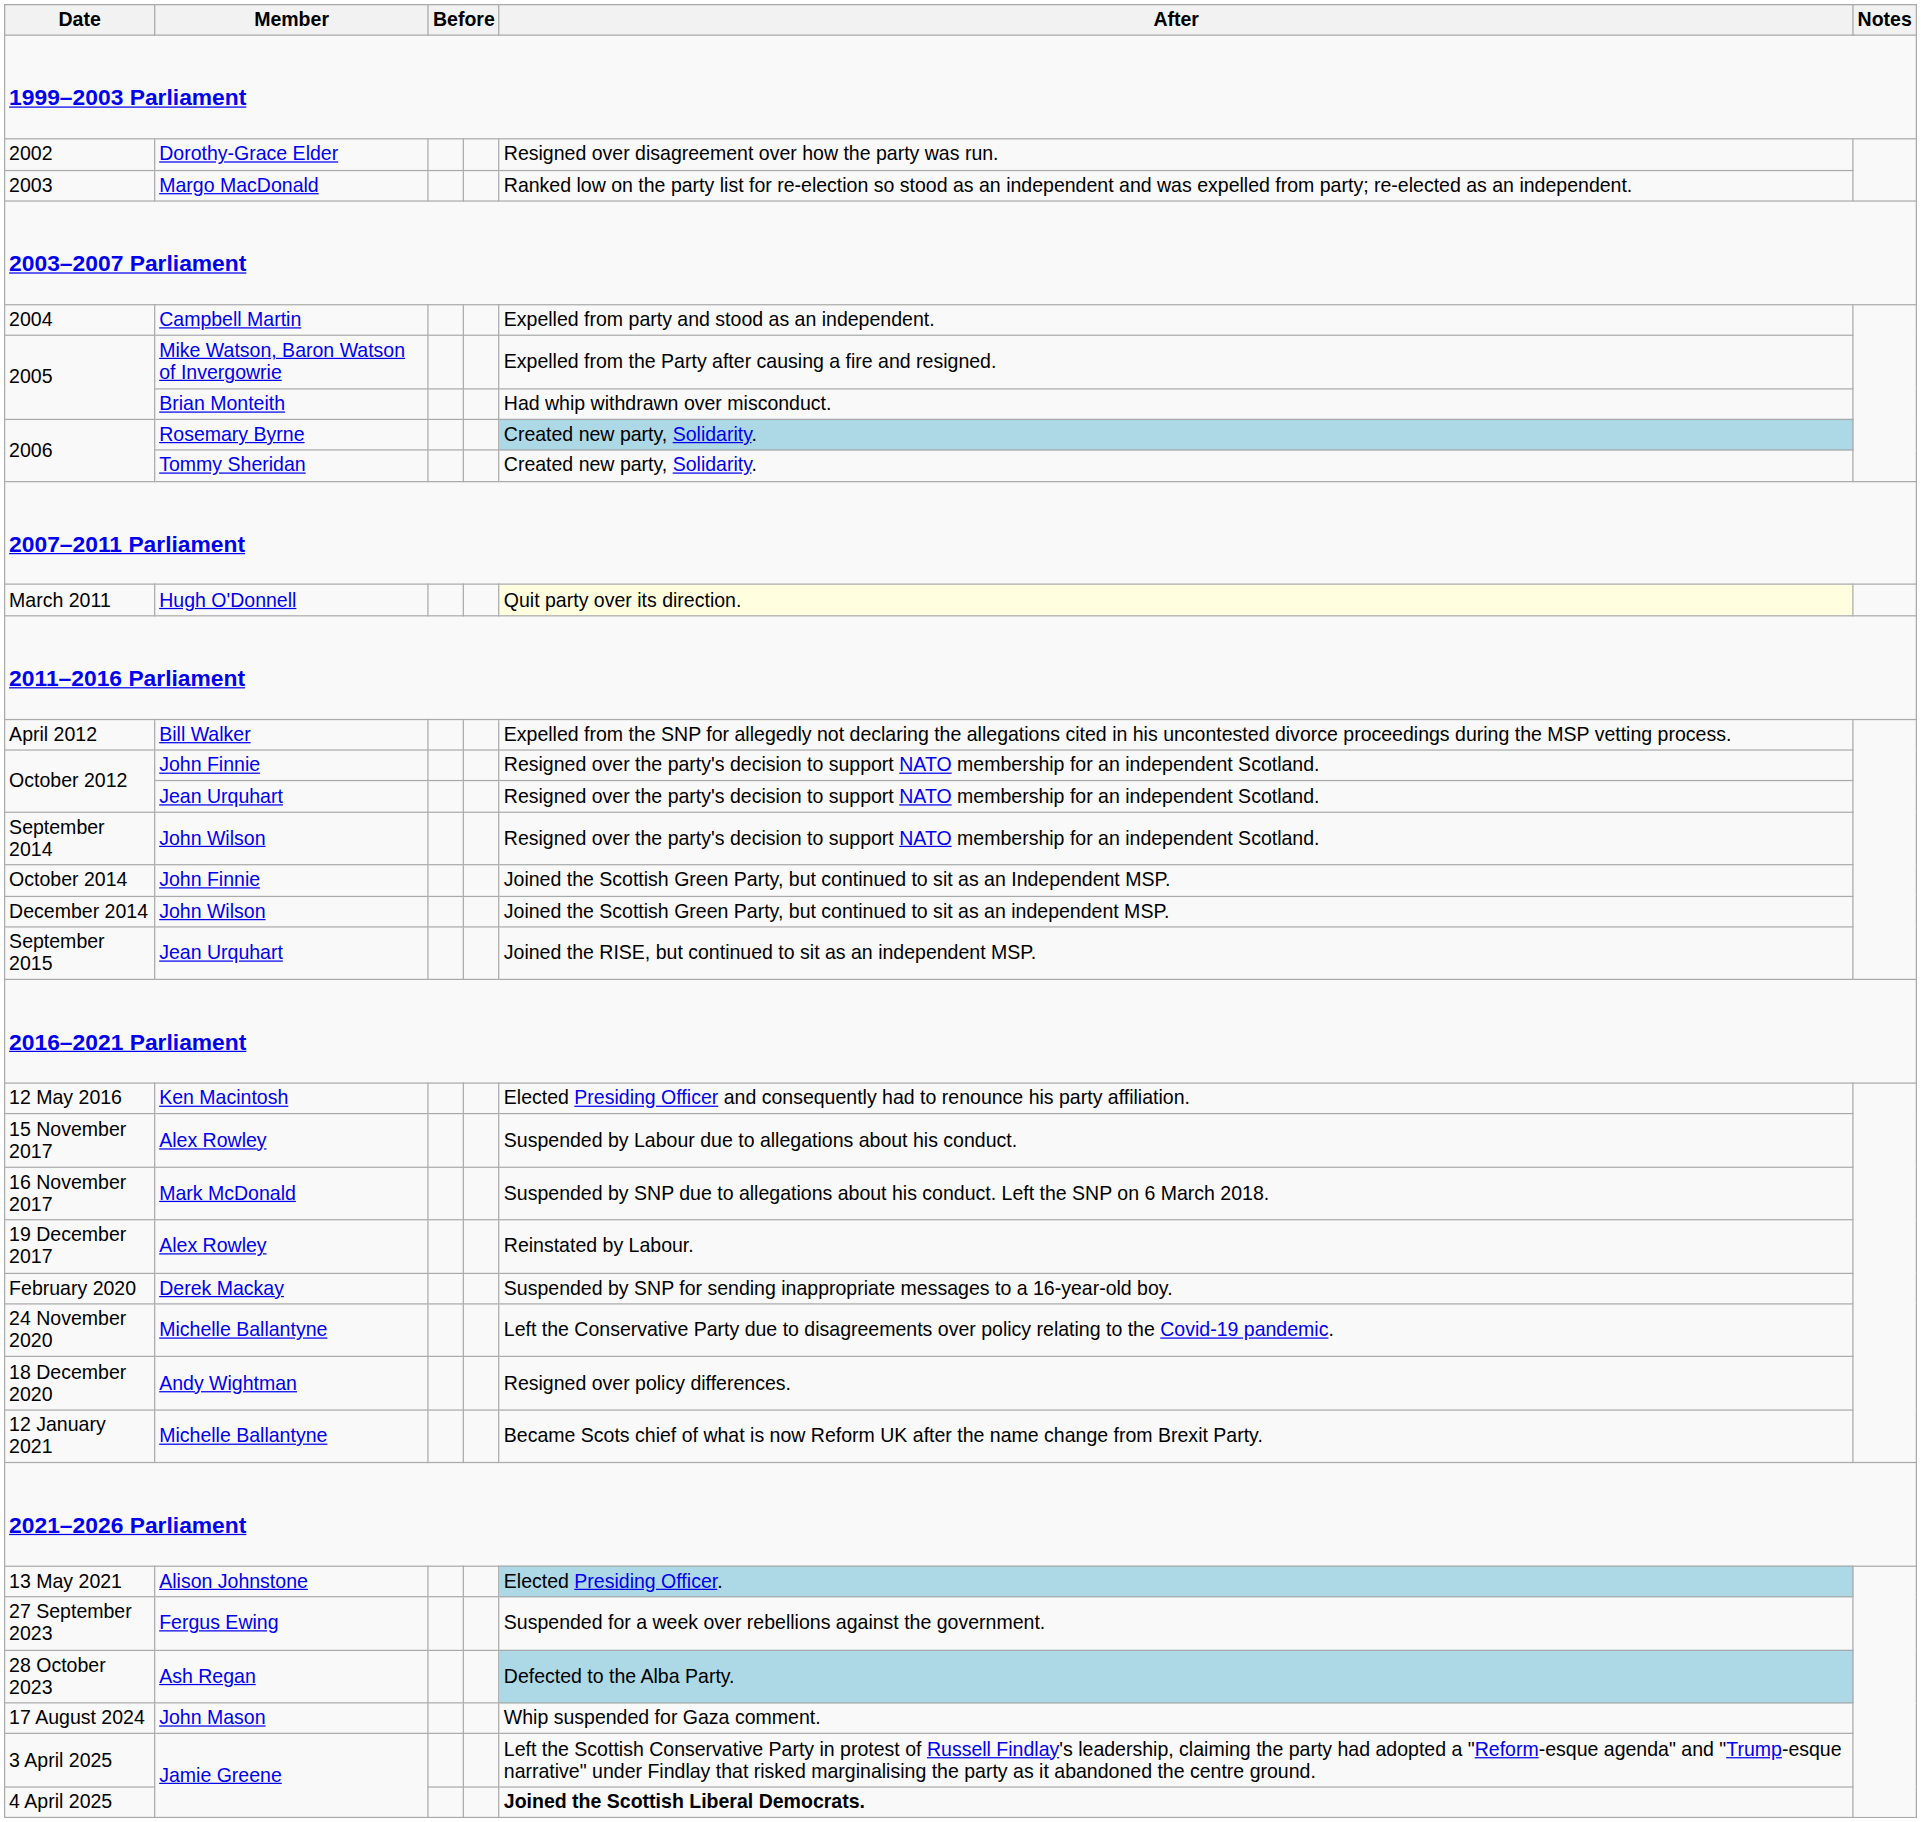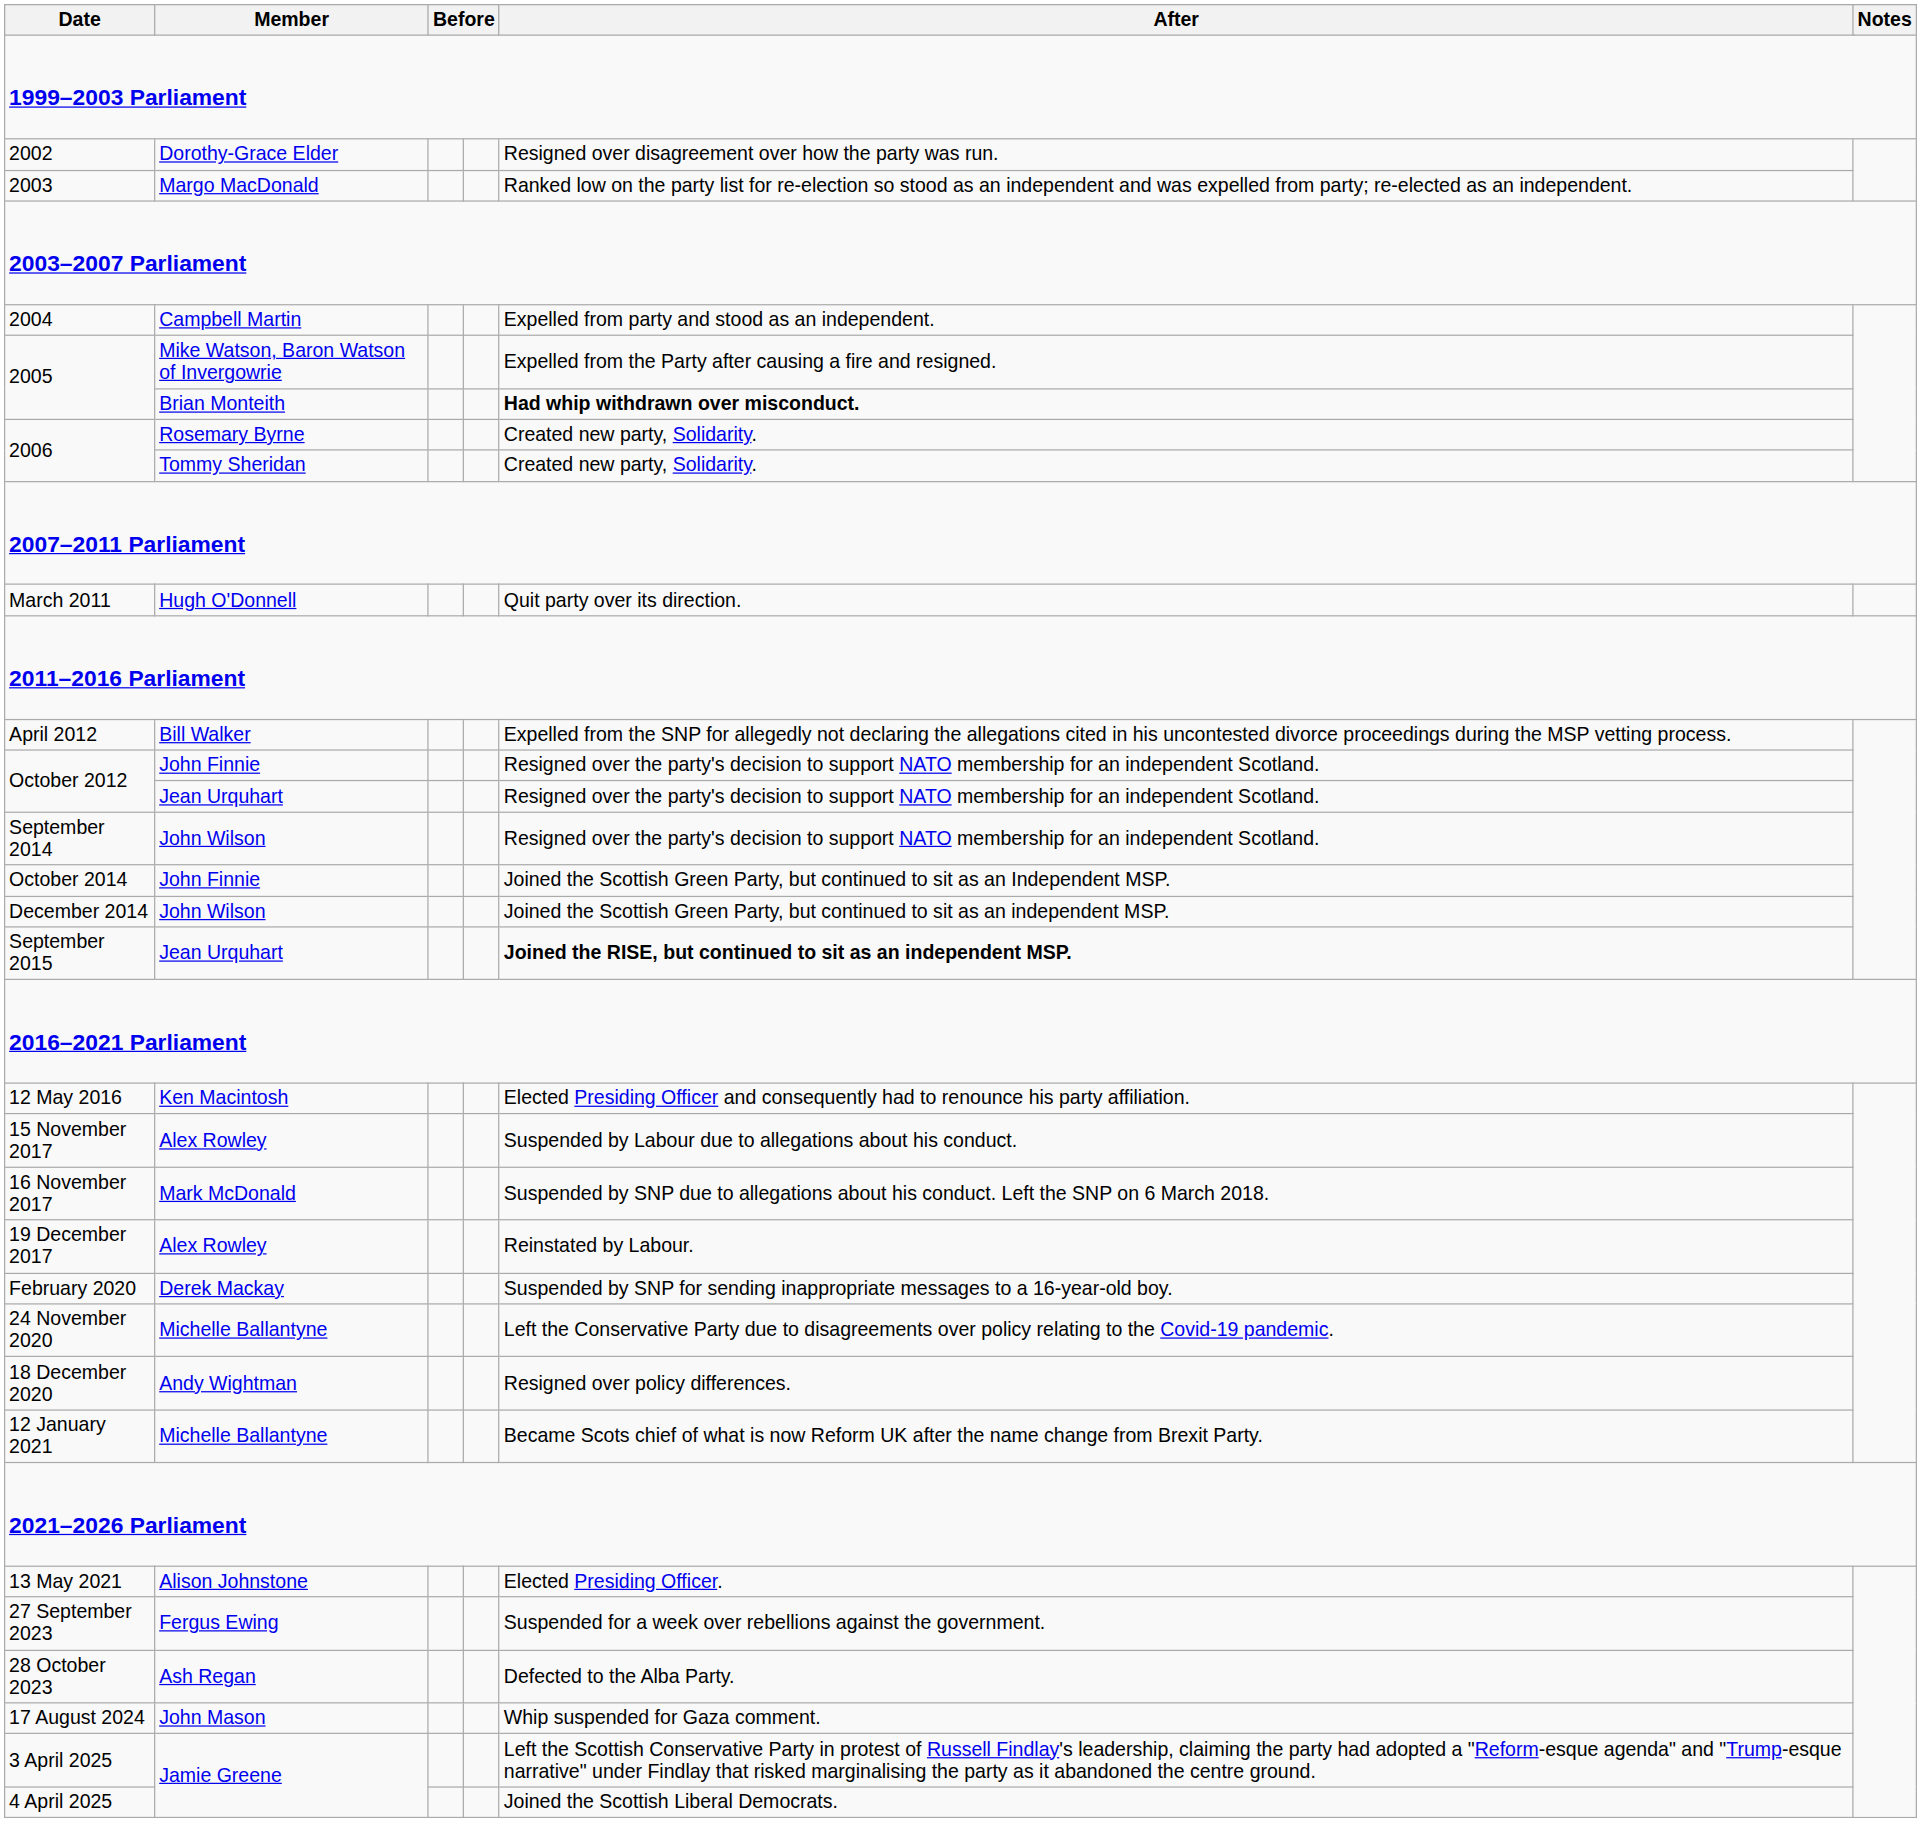2005 / Brian Monteith | column 5: normal -> bold
2006 / Rosemary Byrne | column 5: lightblue background -> no background
March 2011 | column 5: lightyellow background -> no background
September 2015 | column 5: normal -> bold
13 May 2021 | column 5: lightblue background -> no background
28 October 2023 | column 5: lightblue background -> no background
4 April 2025 | column 5: bold -> normal
